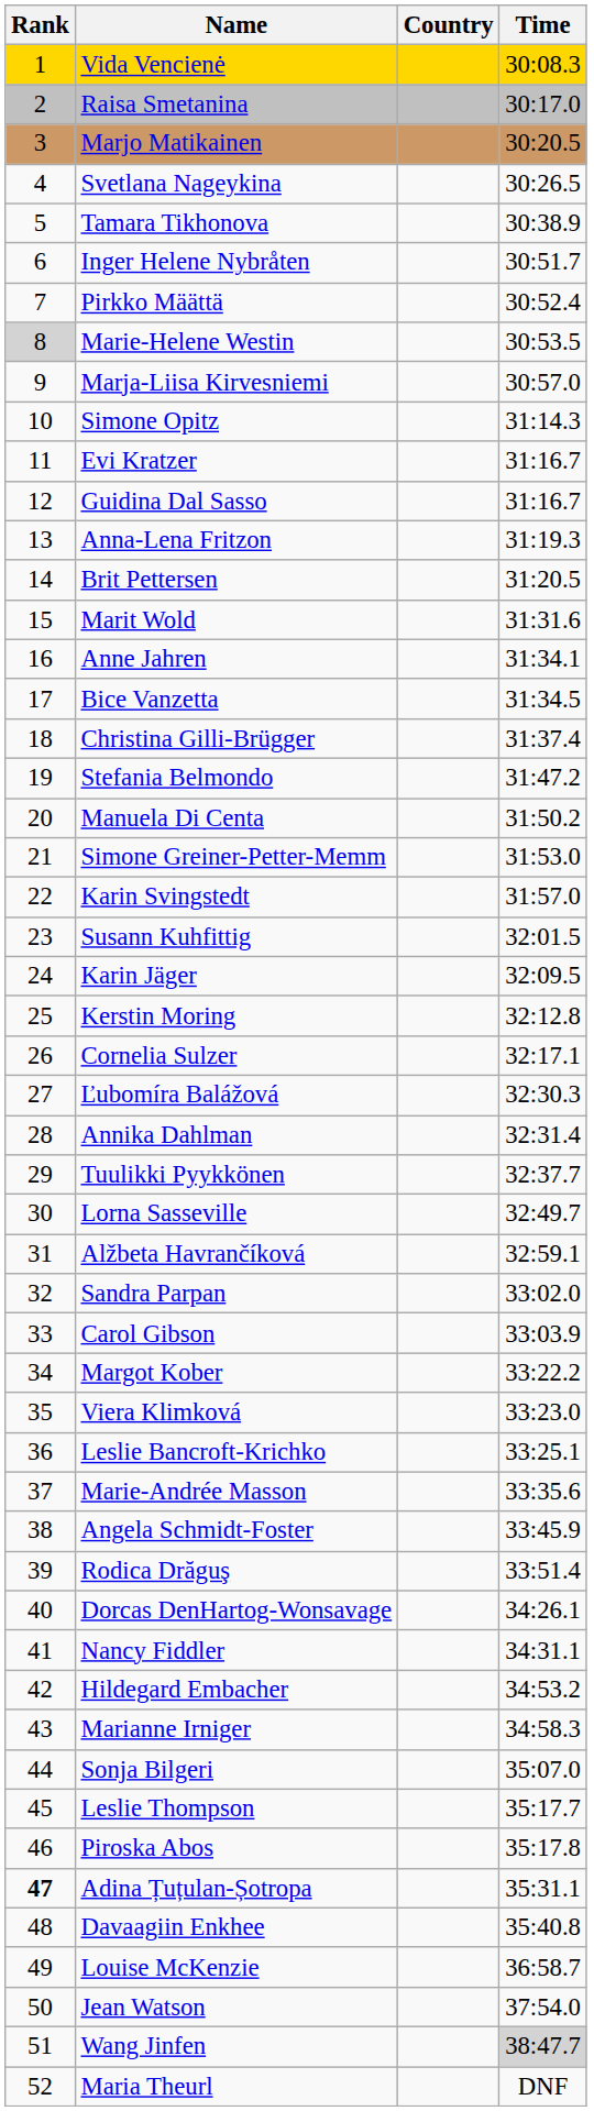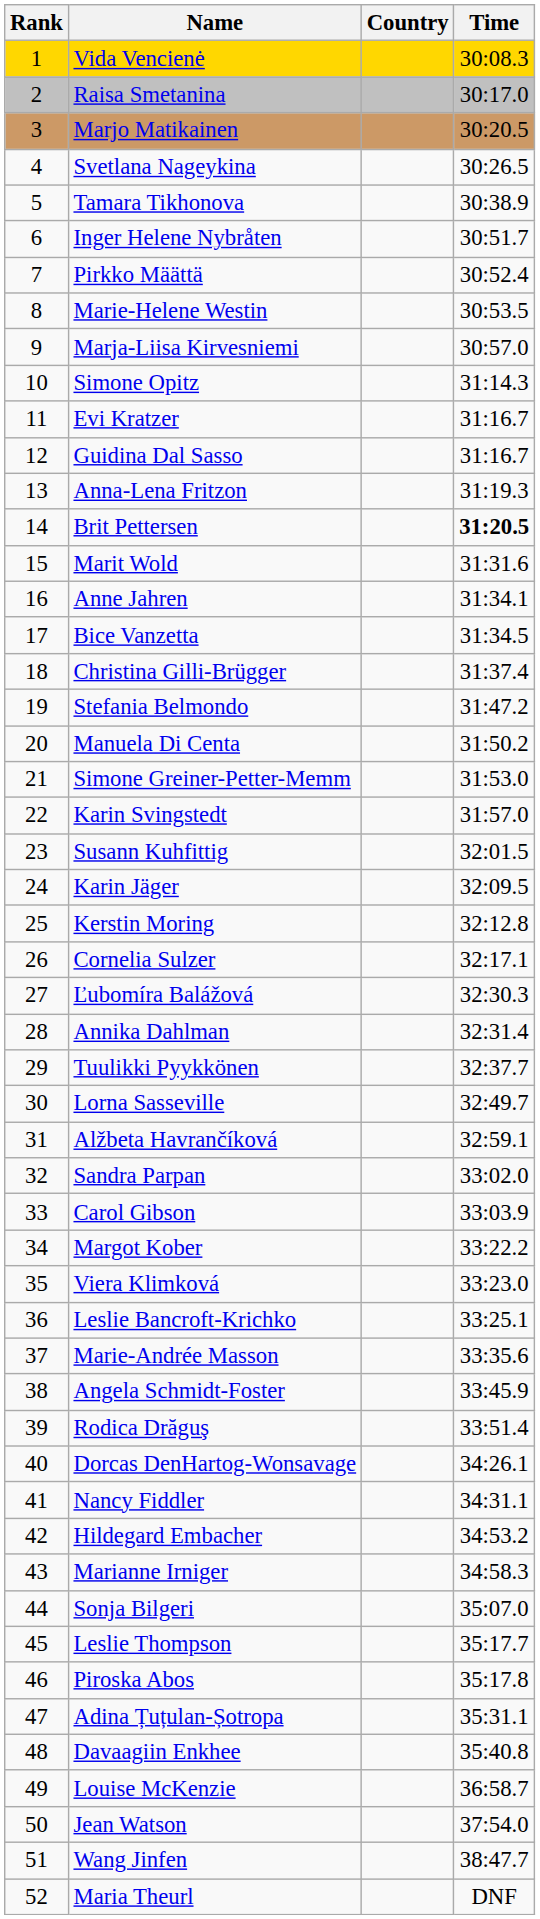Marie-Helene Westin | Rank: lightgrey background -> no background
Brit Pettersen | Time: normal -> bold
Adina Țuțulan-Șotropa | Rank: bold -> normal
Wang Jinfen | Time: lightgrey background -> no background
